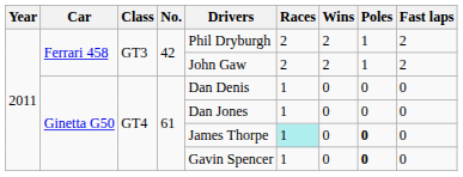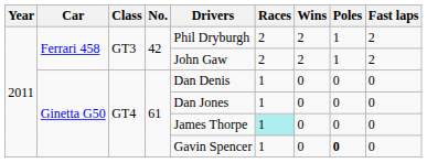row 6 | Poles: bold -> normal
